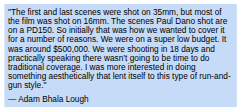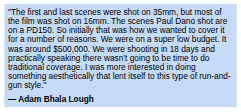row 2 | column 1: normal -> bold
